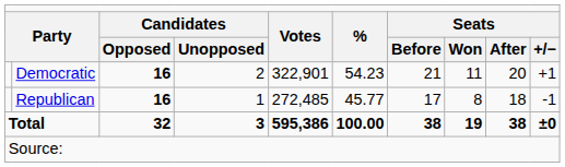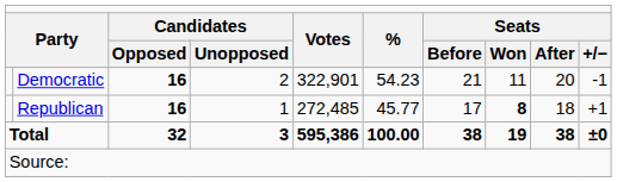Democratic | column 10: +1 -> -1
Republican | column 8: normal -> bold
Republican | column 10: -1 -> +1
